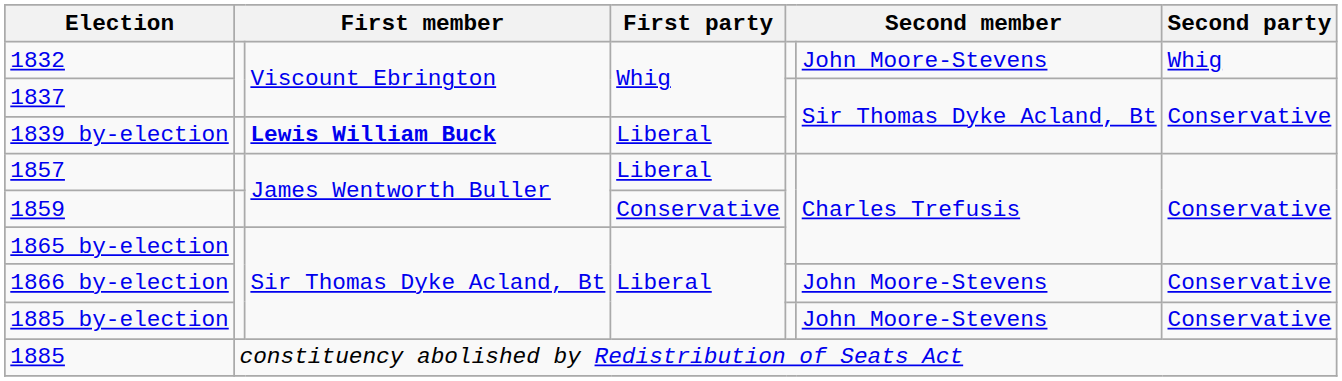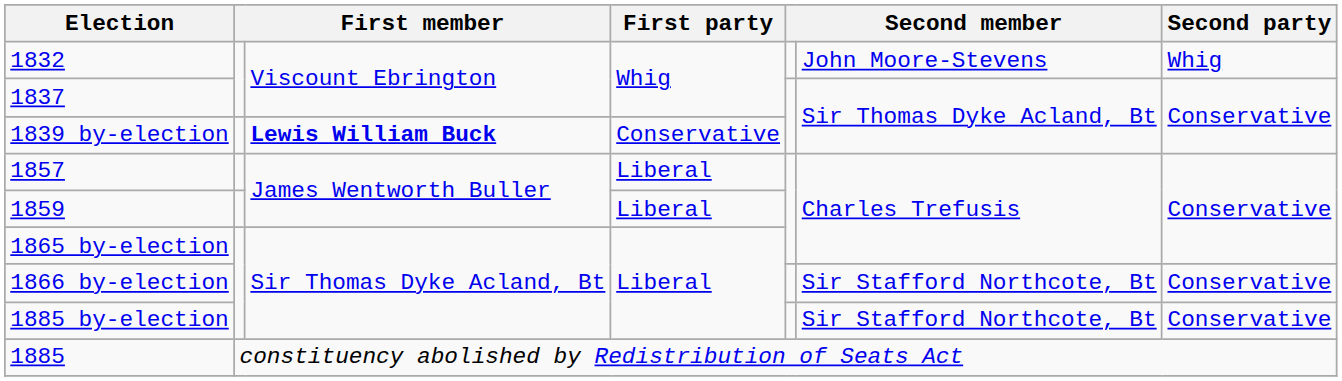1839 by-election | First party: Liberal -> Conservative
1859 | First party: Conservative -> Liberal
1866 by-election | column 6: John Moore-Stevens -> Sir Stafford Northcote, Bt
1885 by-election | column 6: John Moore-Stevens -> Sir Stafford Northcote, Bt
